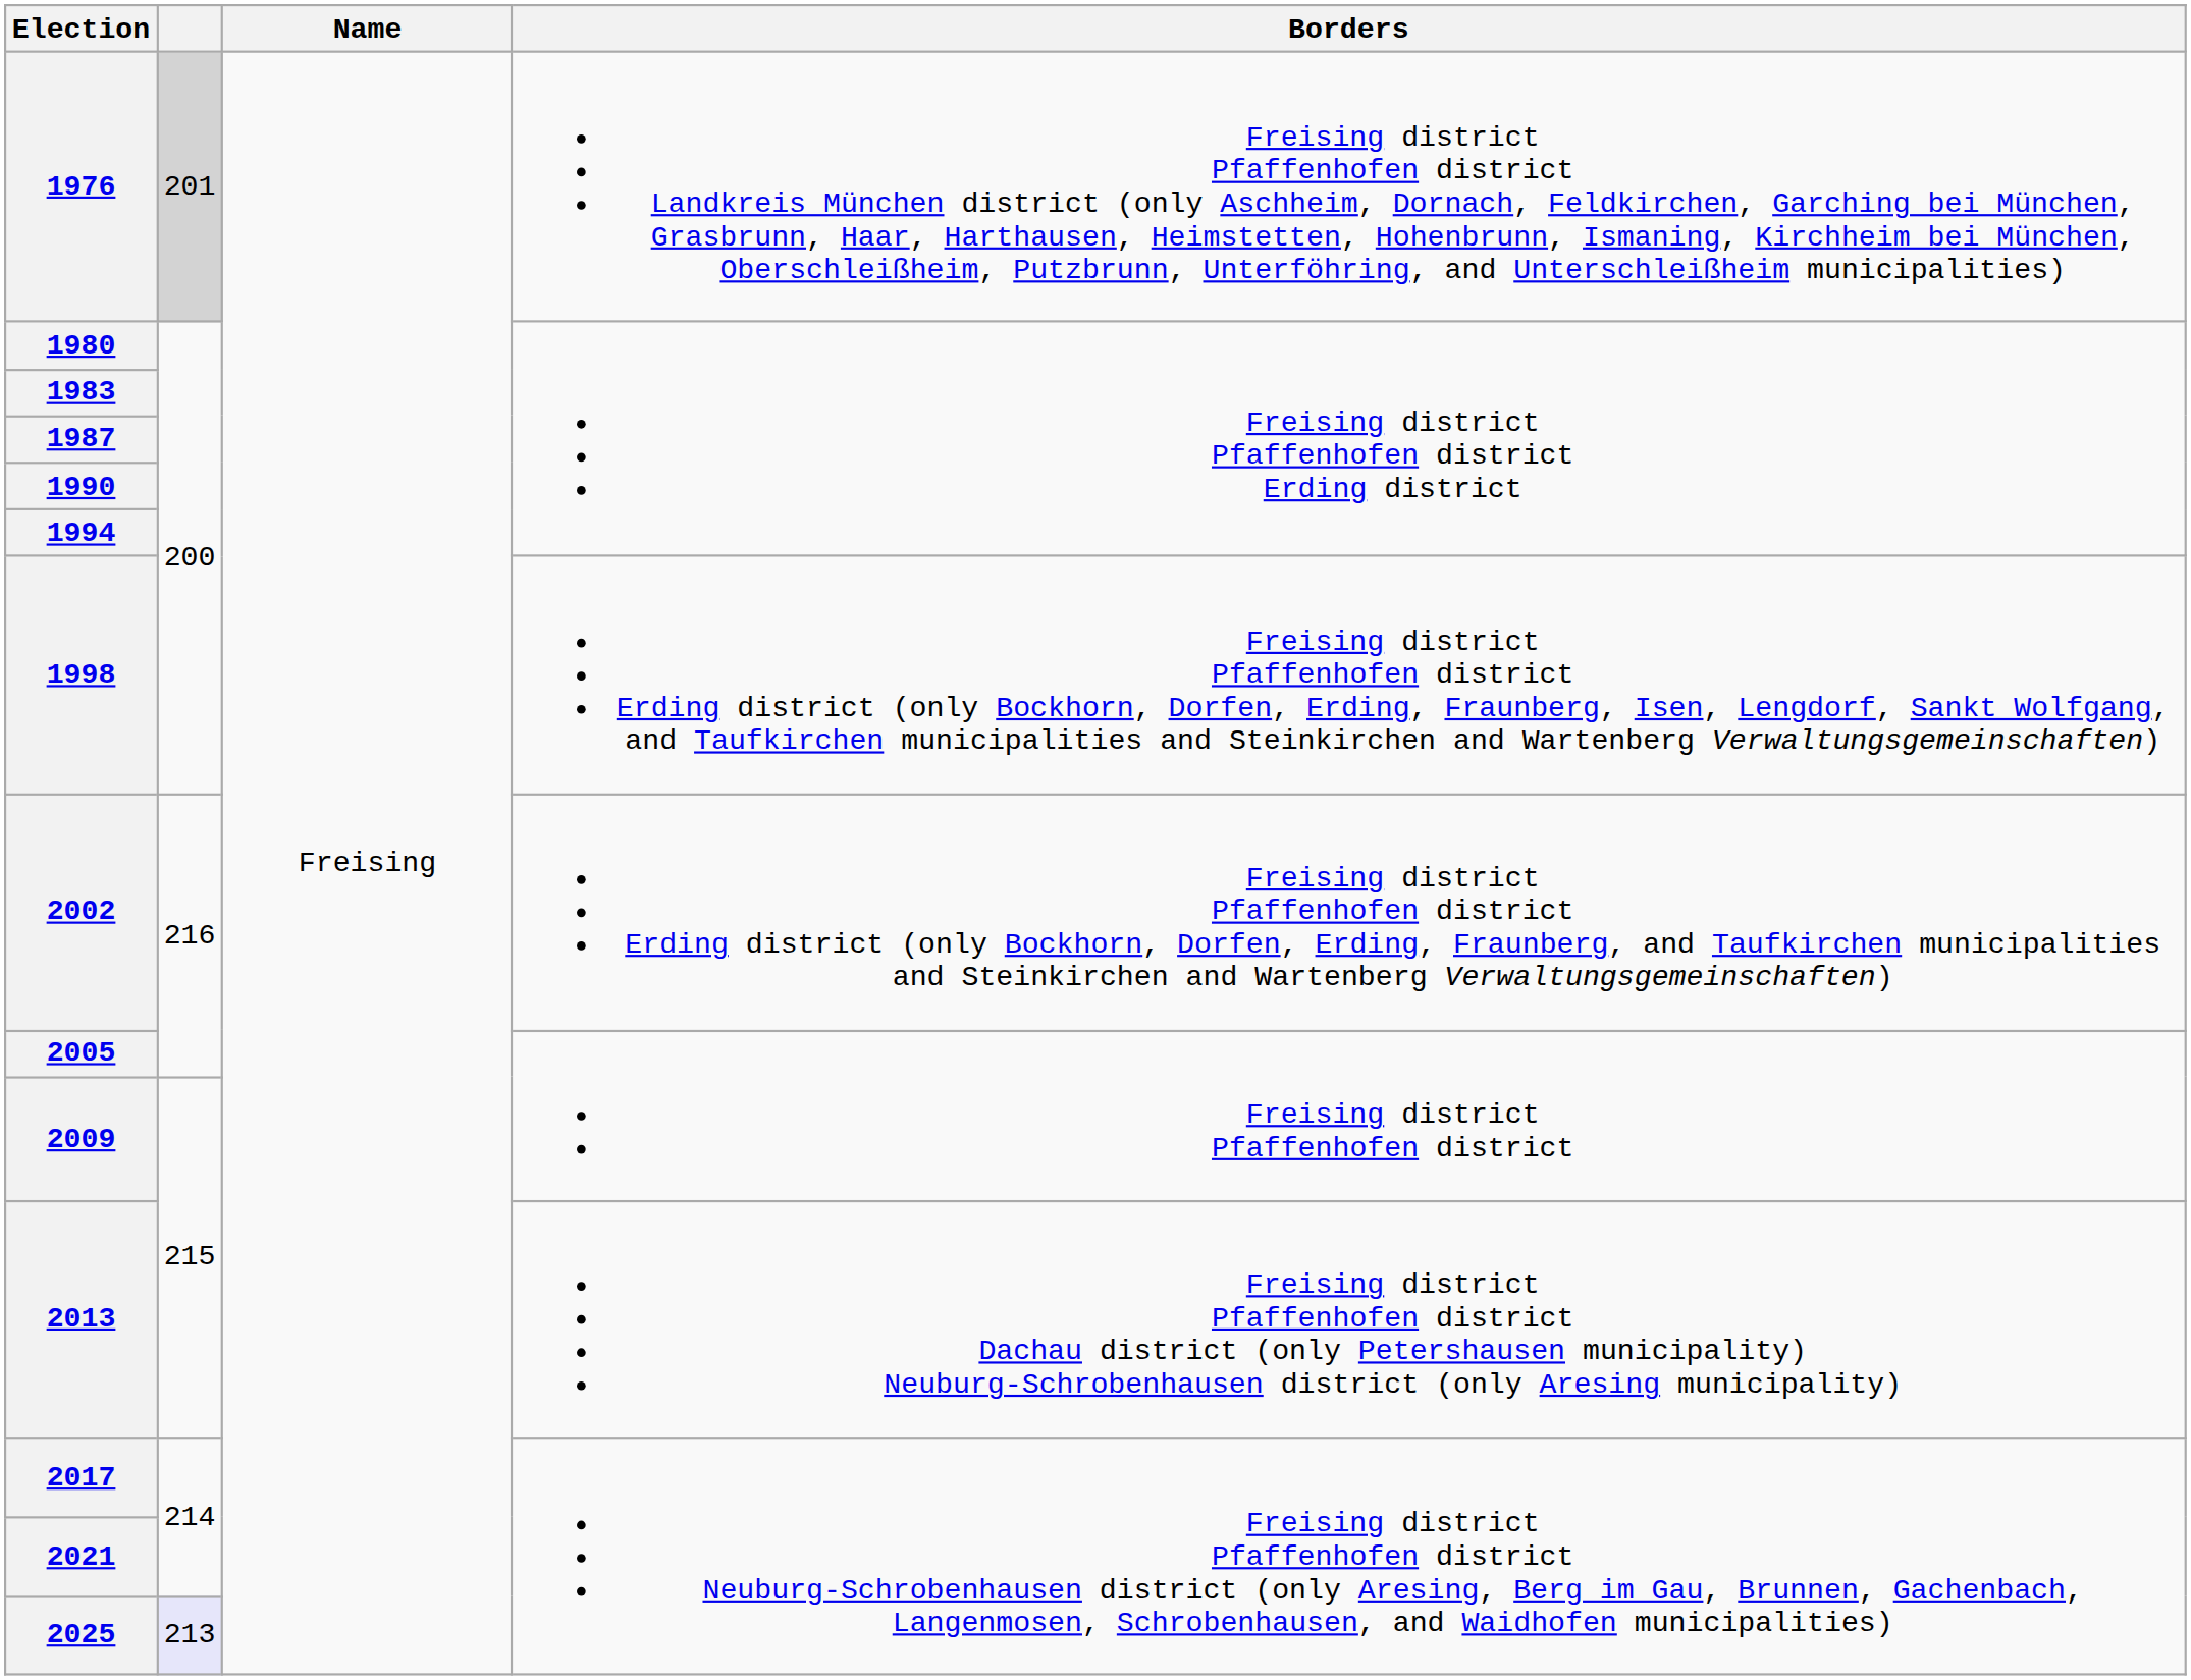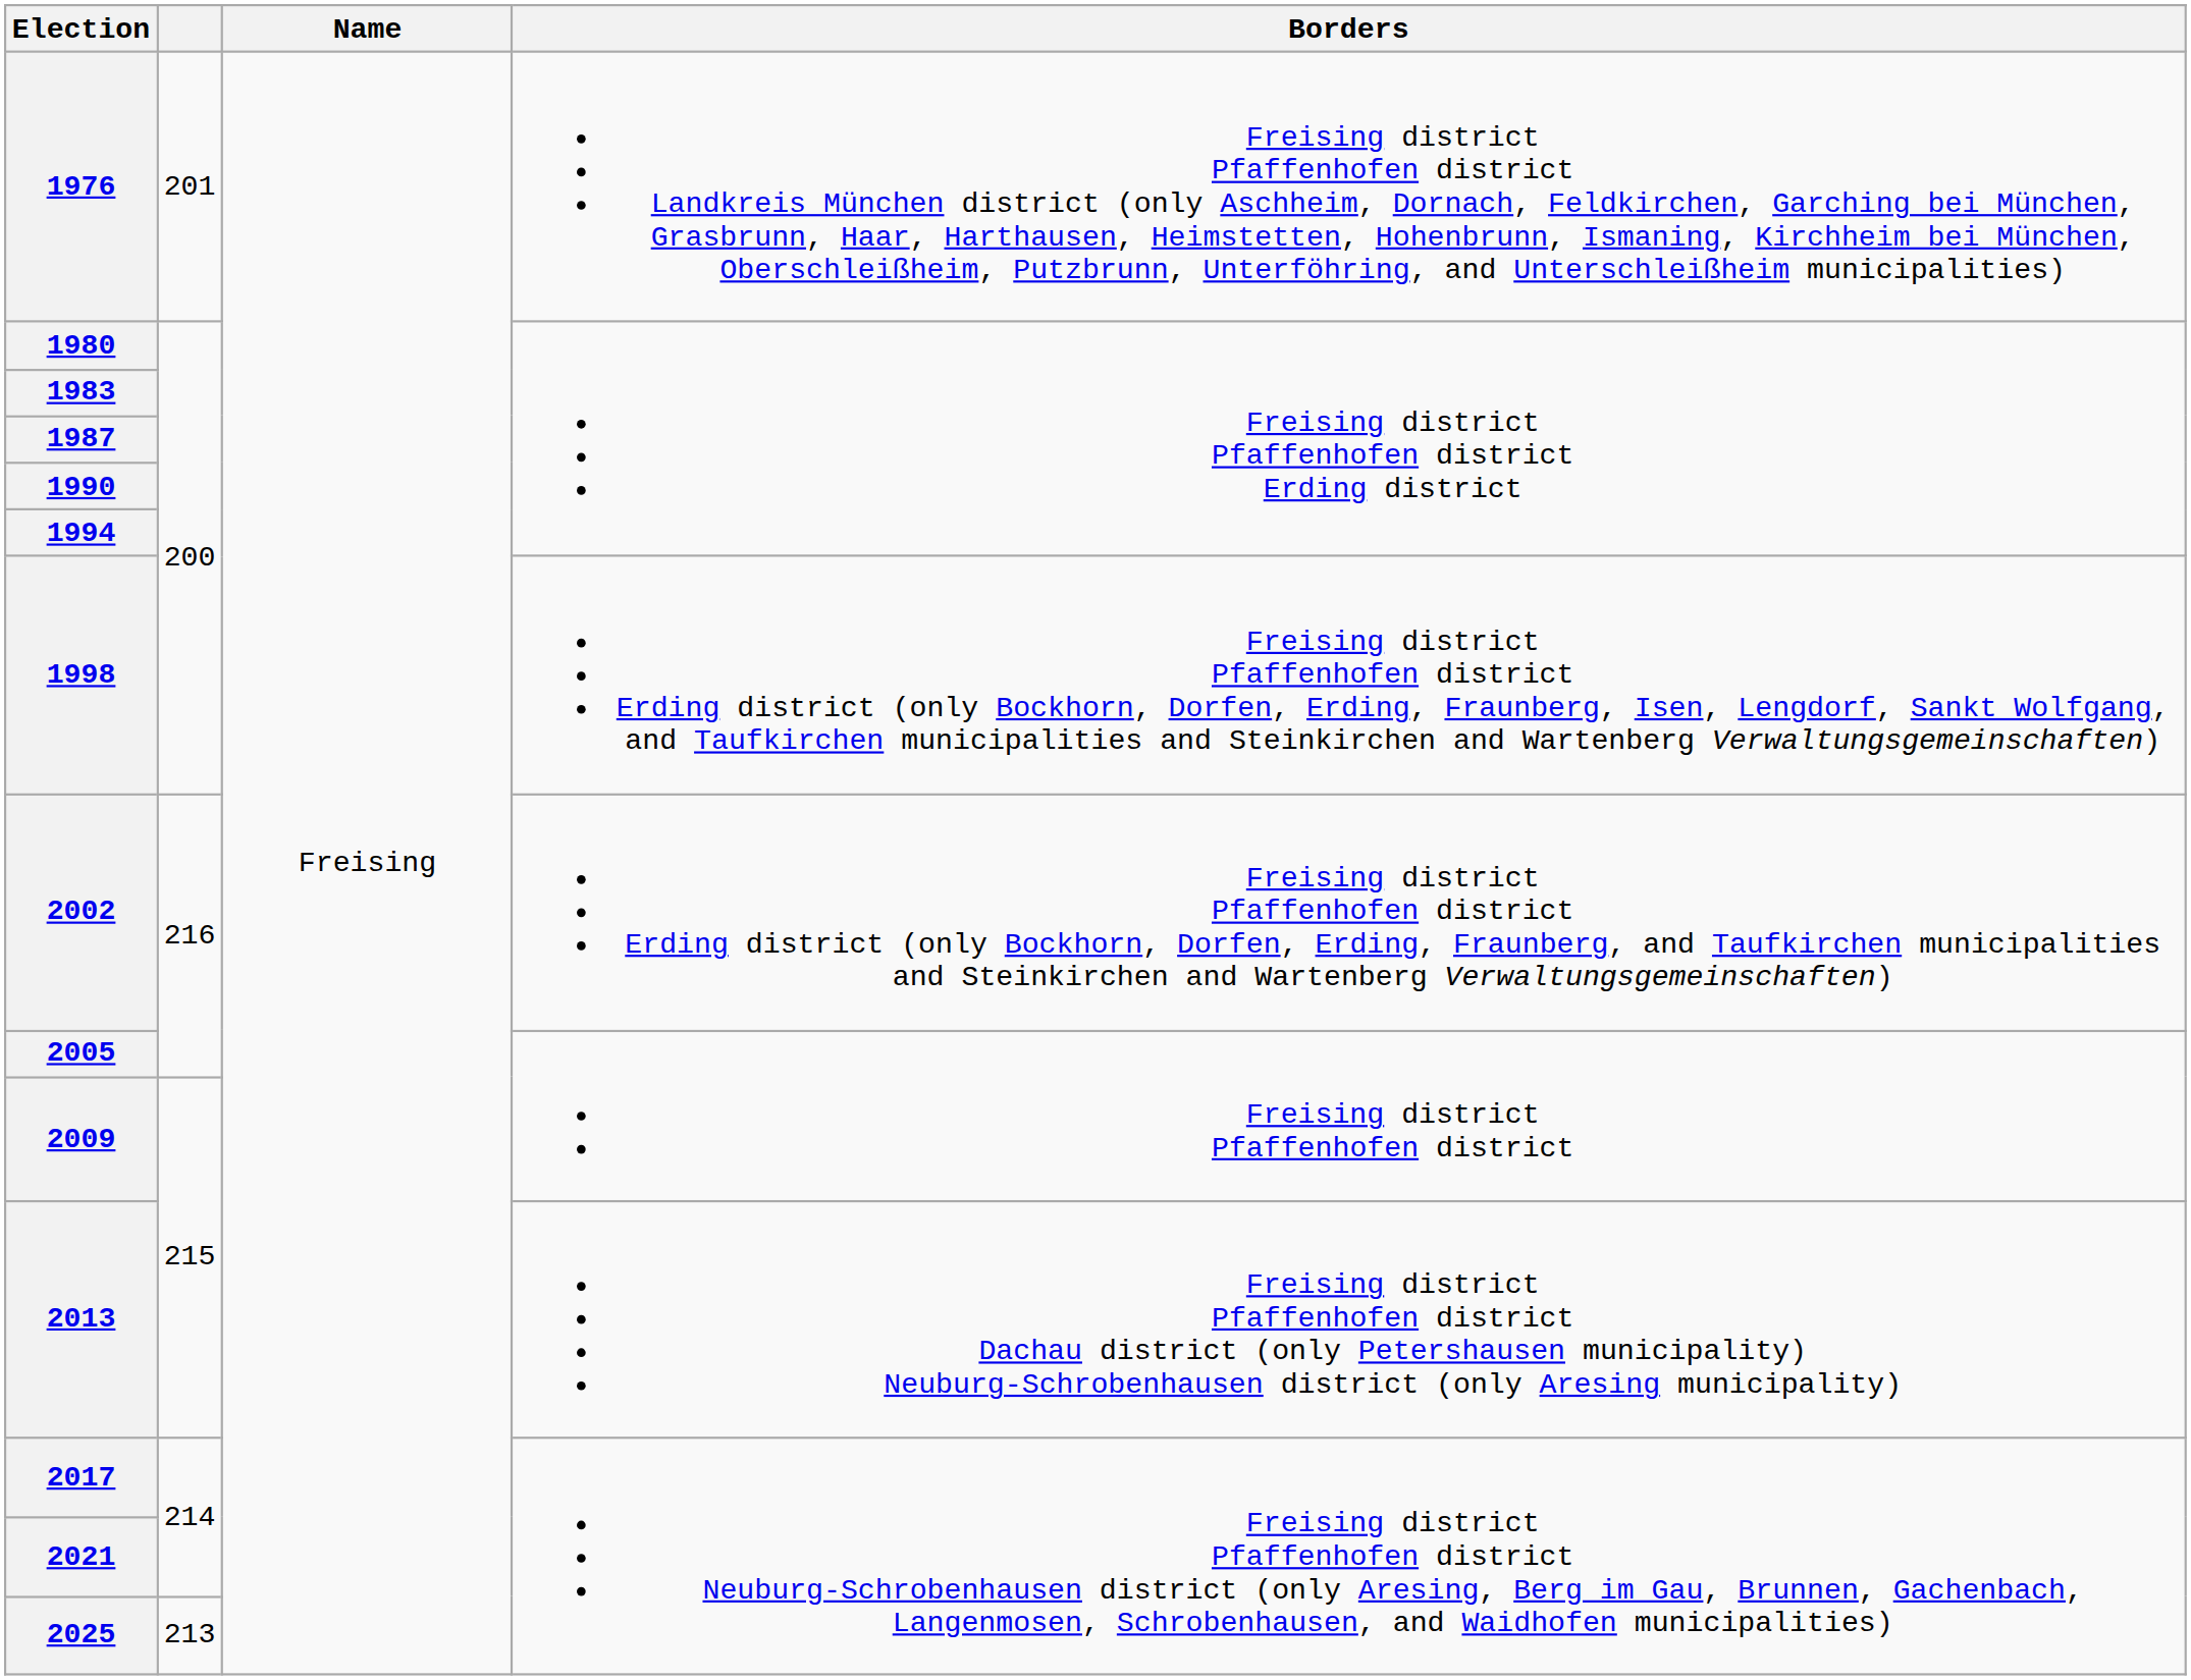1976 | column 2: lightgrey background -> no background
2025 | column 2: lavender background -> no background
